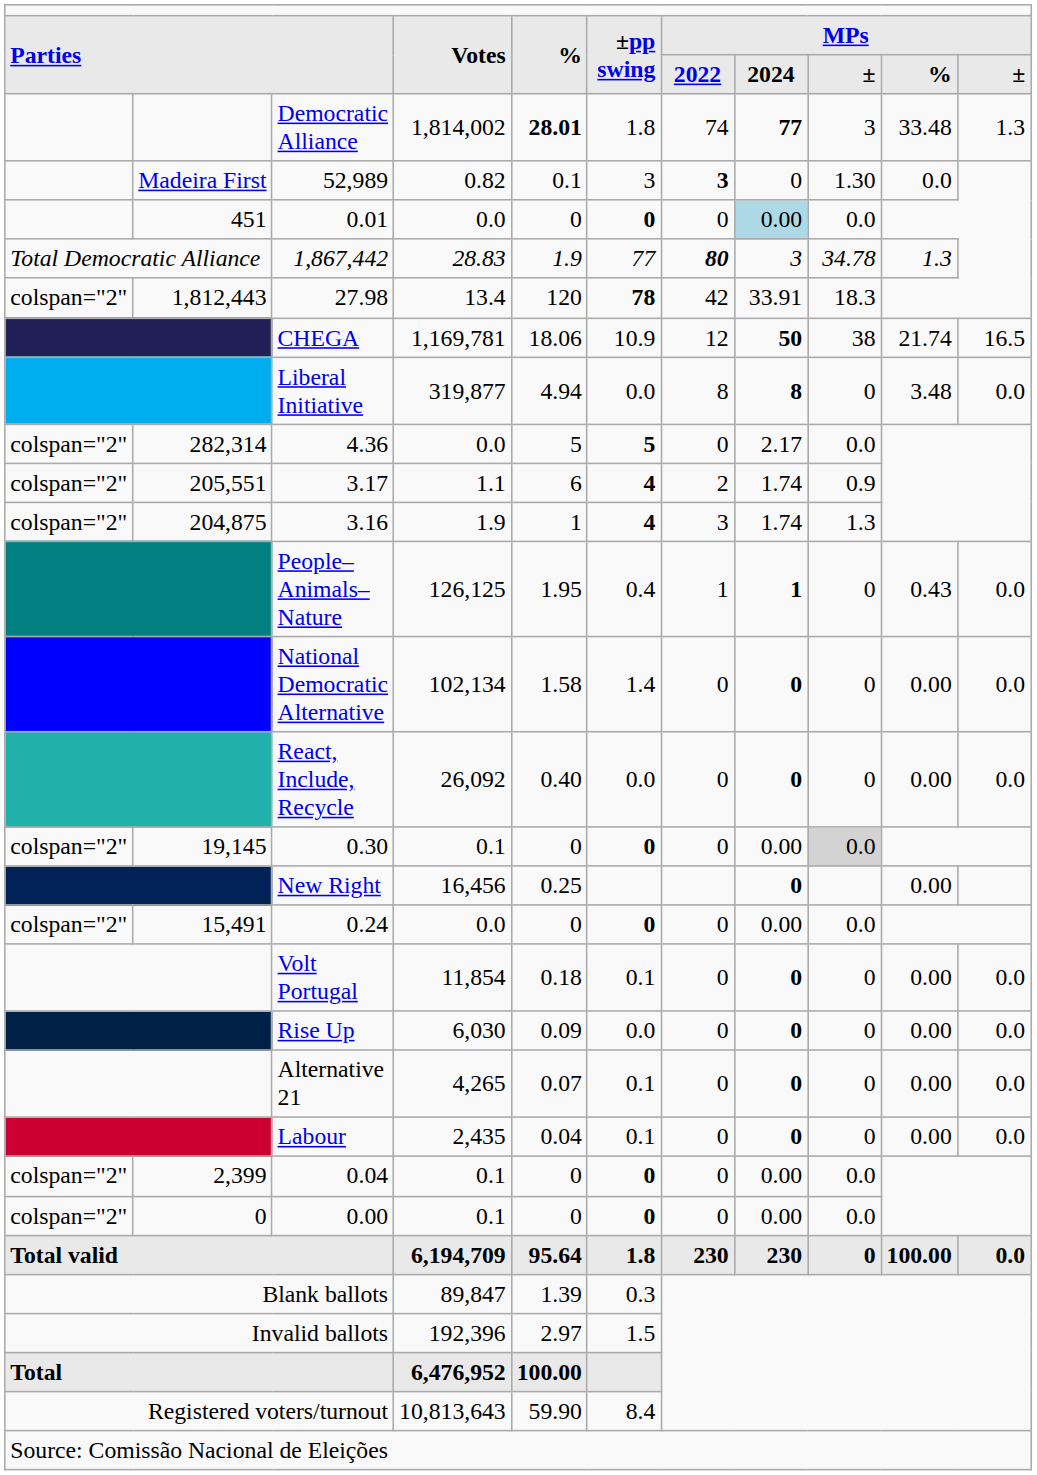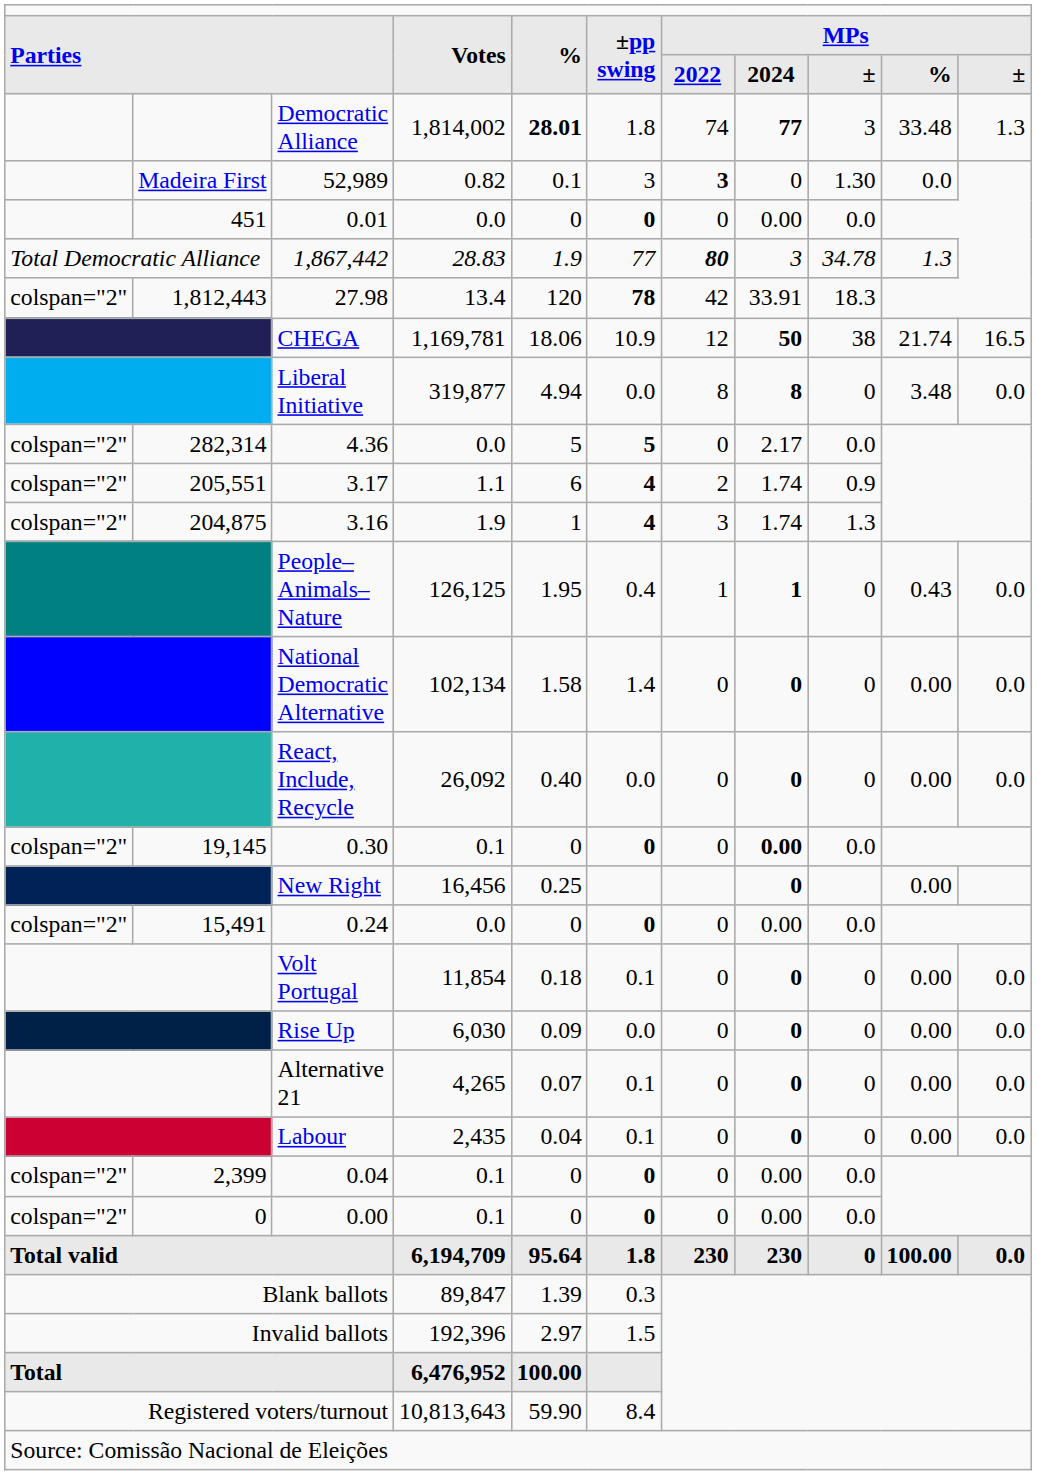0.01 | column 8: lightblue background -> no background
0.30 | column 8: normal -> bold
0.30 | column 9: lightgrey background -> no background
